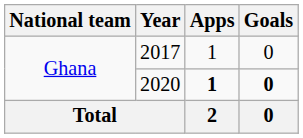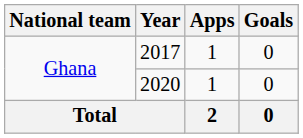2020 | Apps: bold -> normal
2020 | Goals: bold -> normal
